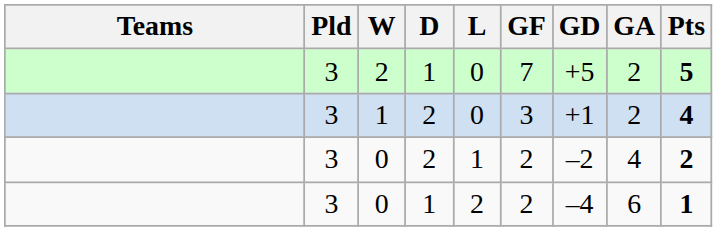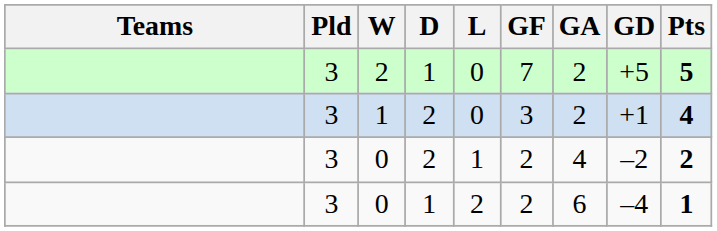columns swapped: GA <-> GD
